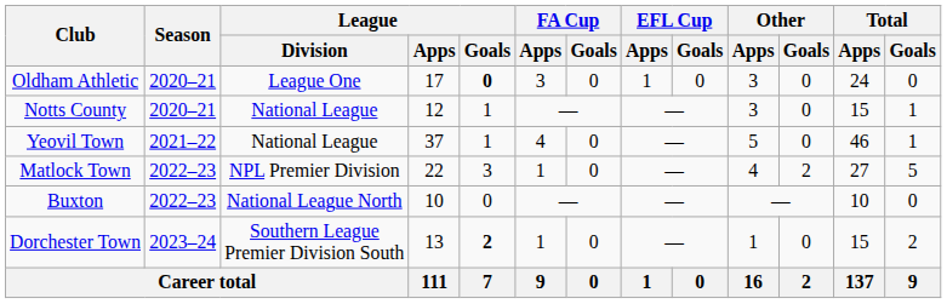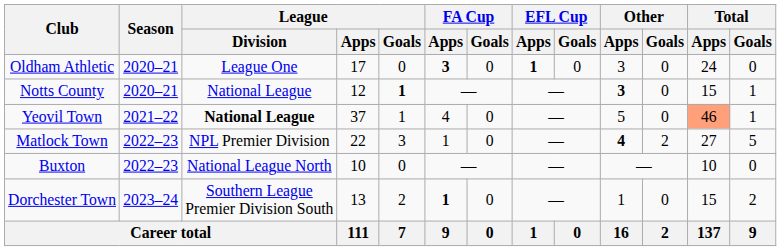Oldham Athletic | League / Goals: bold -> normal
Oldham Athletic | FA Cup / Apps: normal -> bold
Oldham Athletic | EFL Cup / Apps: normal -> bold
Notts County | League / Goals: normal -> bold
Notts County | Other / Apps: normal -> bold
Yeovil Town | League / Division: normal -> bold
Yeovil Town | Total / Apps: no background -> lightsalmon background
Matlock Town | Other / Apps: normal -> bold
Dorchester Town | League / Goals: bold -> normal
Dorchester Town | FA Cup / Apps: normal -> bold
